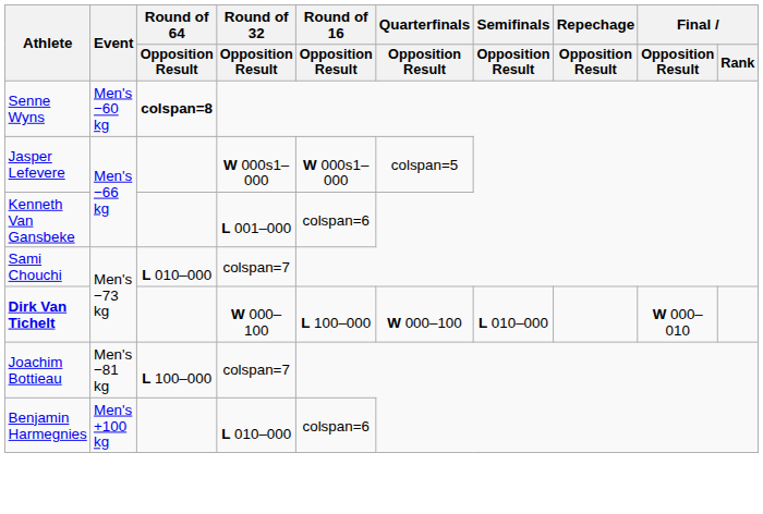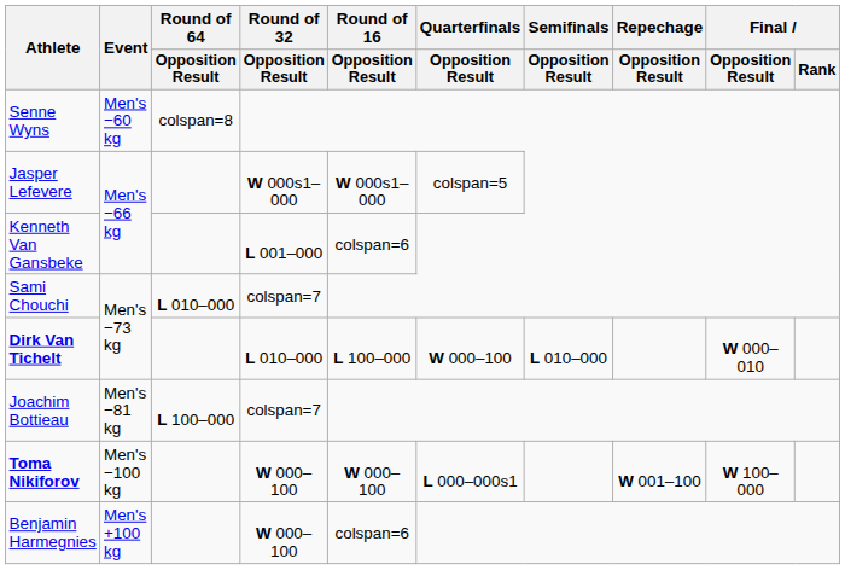Senne Wyns | Round of 64 / Opposition Result: bold -> normal
Dirk Van Tichelt | Round of 32 / Opposition Result: W 000–100 -> L 010–000
+ row: Toma Nikiforov | Men's −100 kg | W 000–100 | W 000–100 | L 000–000s1 | W 001–100 | W 100–000
Benjamin Harmegnies | Round of 32 / Opposition Result: L 010–000 -> W 000–100
